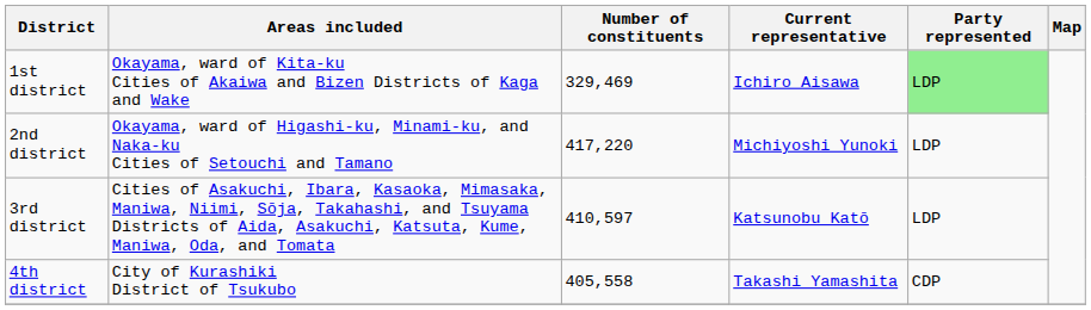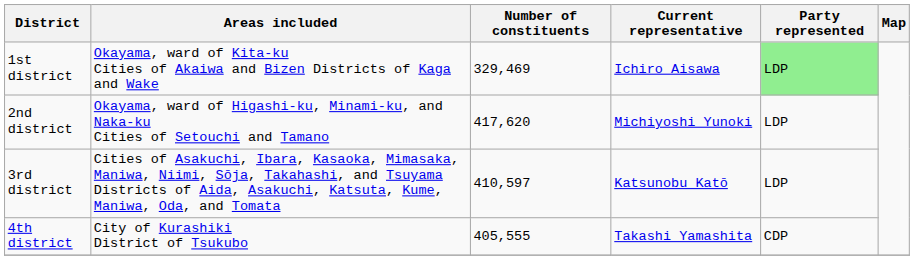2nd district | Number of constituents: 417,220 -> 417,620
4th district | Number of constituents: 405,558 -> 405,555
